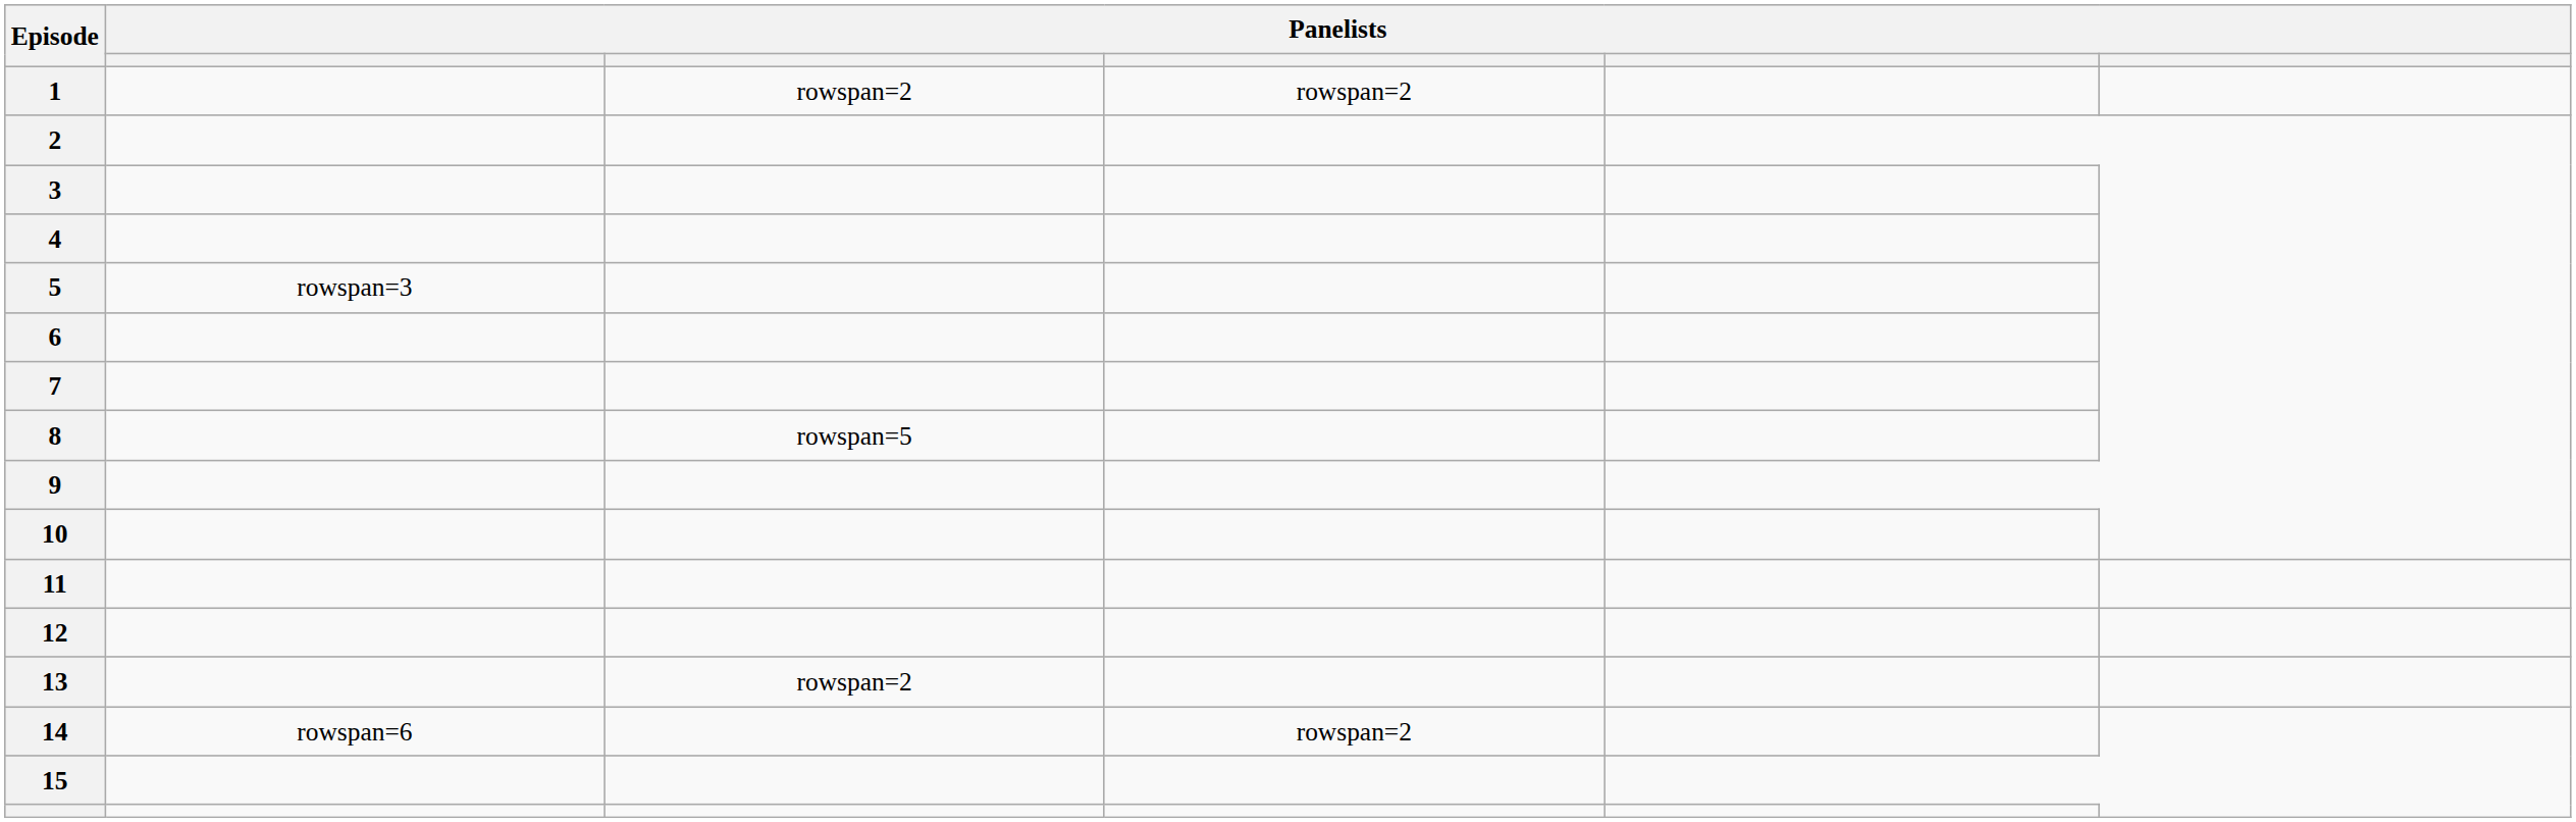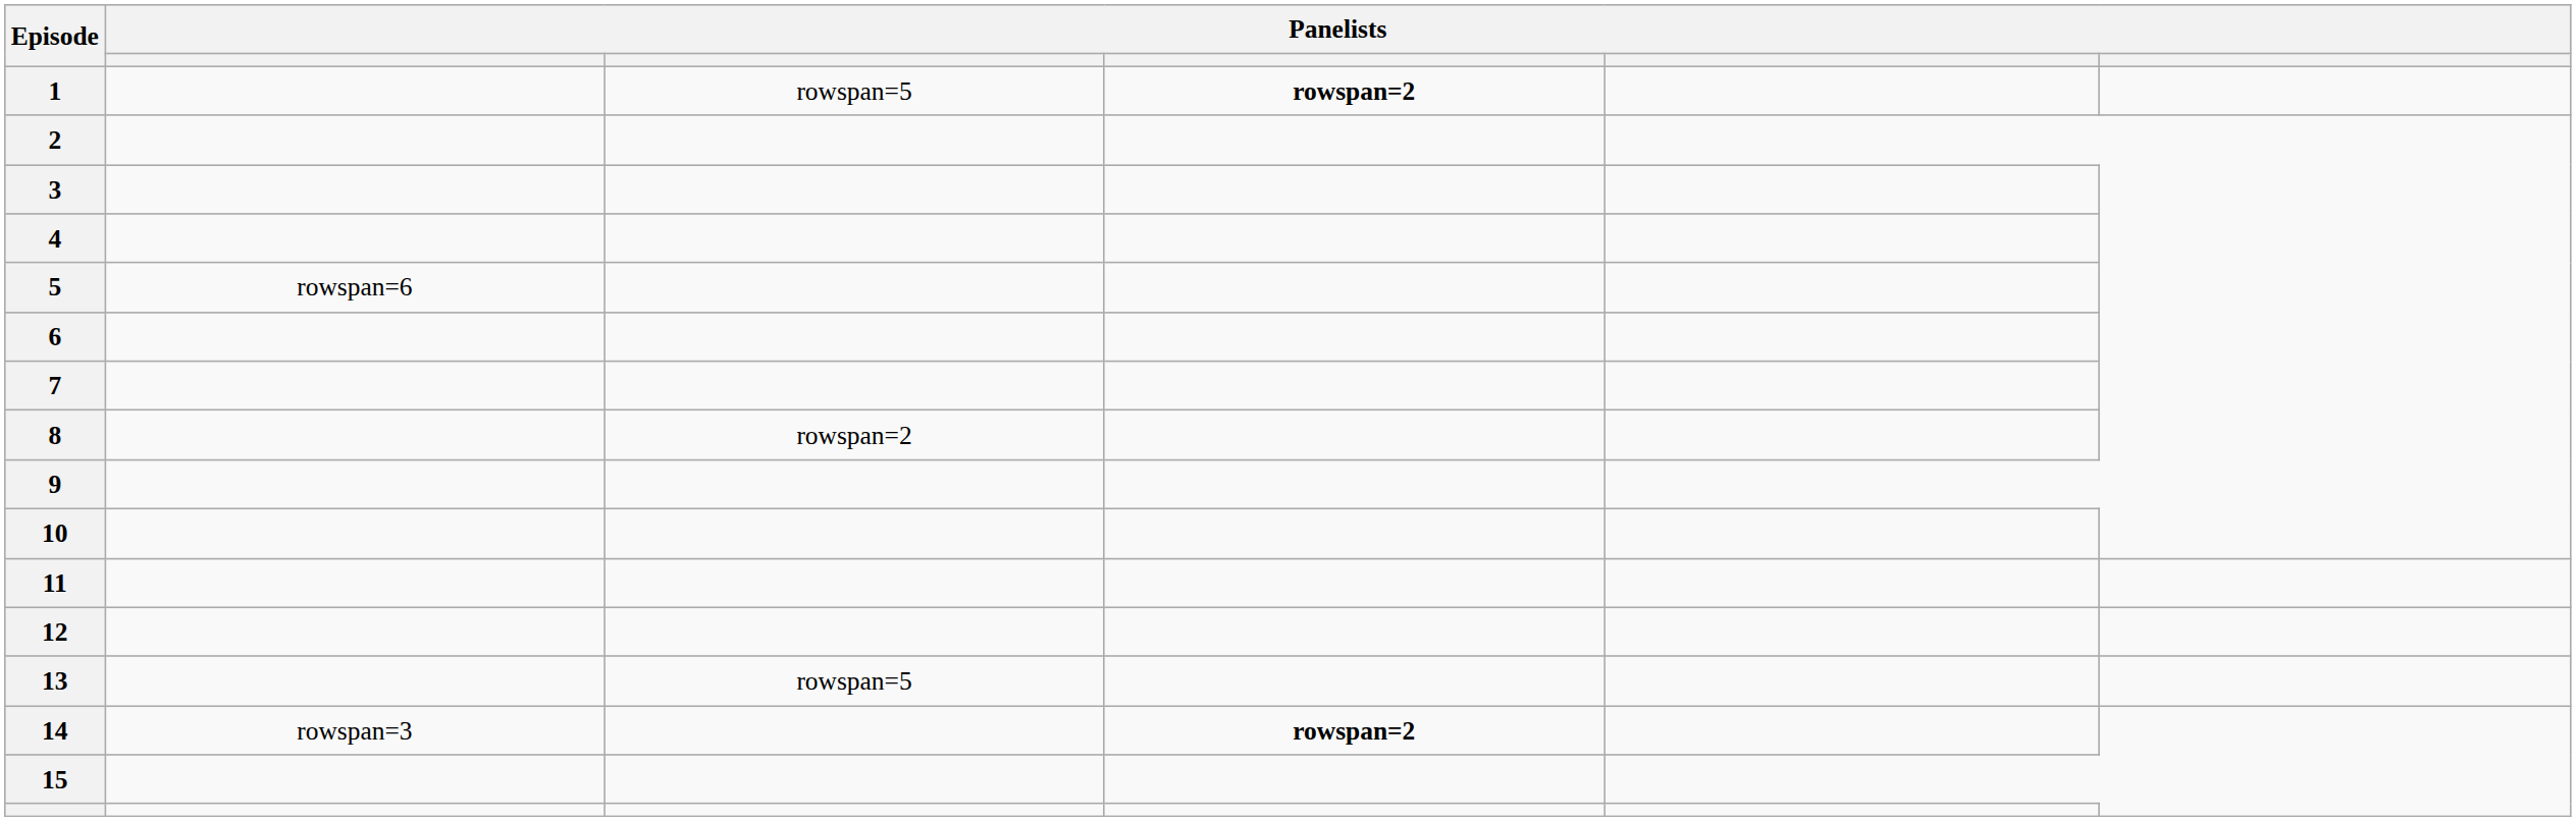1 | column 3: rowspan=2 -> rowspan=5
1 | column 4: normal -> bold
5 | column 2: rowspan=3 -> rowspan=6
8 | column 3: rowspan=5 -> rowspan=2
13 | column 3: rowspan=2 -> rowspan=5
14 | column 2: rowspan=6 -> rowspan=3
14 | column 4: normal -> bold
